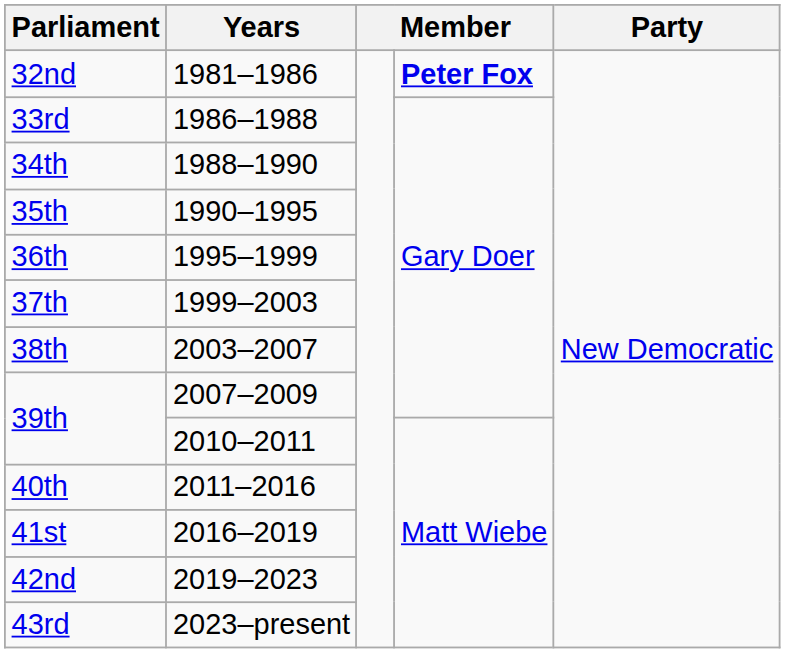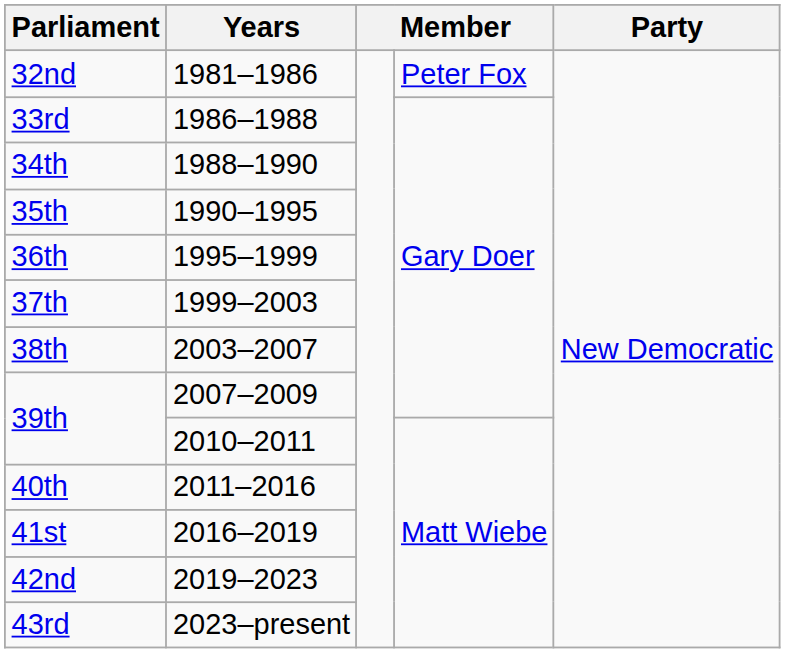32nd | column 4: bold -> normal
